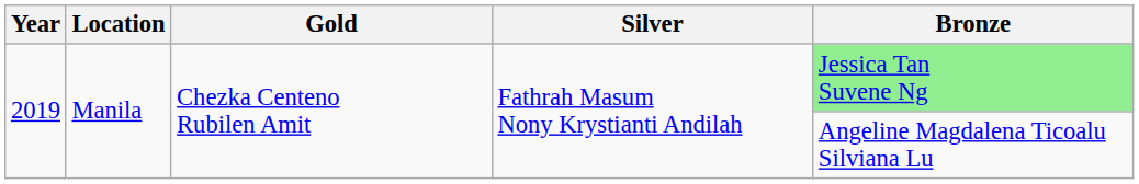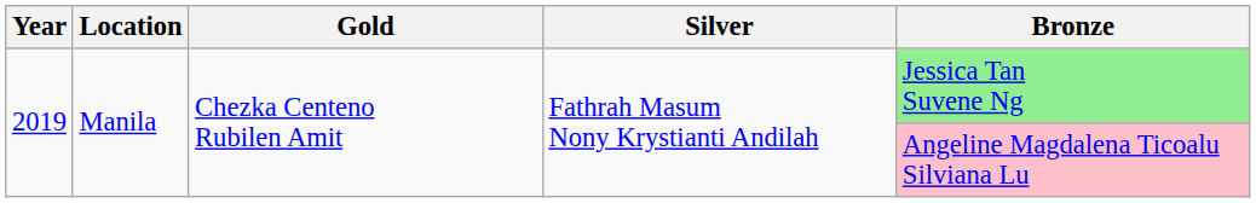row 3 | Bronze: no background -> pink background
